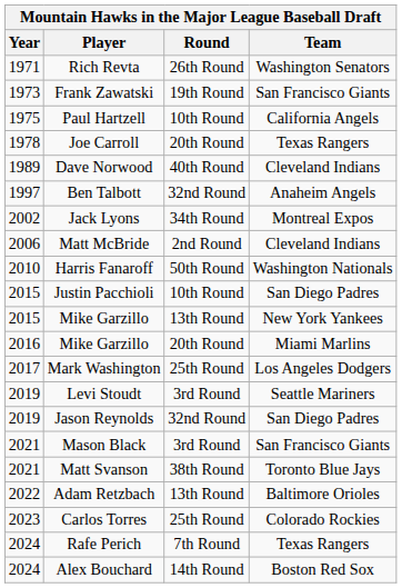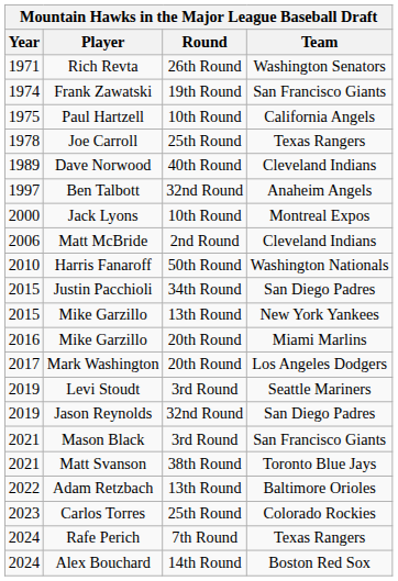Frank Zawatski | Year: 1973 -> 1974
Joe Carroll | Round: 20th Round -> 25th Round
Jack Lyons | Year: 2002 -> 2000
Jack Lyons | Round: 34th Round -> 10th Round
Justin Pacchioli | Round: 10th Round -> 34th Round
Mark Washington | Round: 25th Round -> 20th Round
